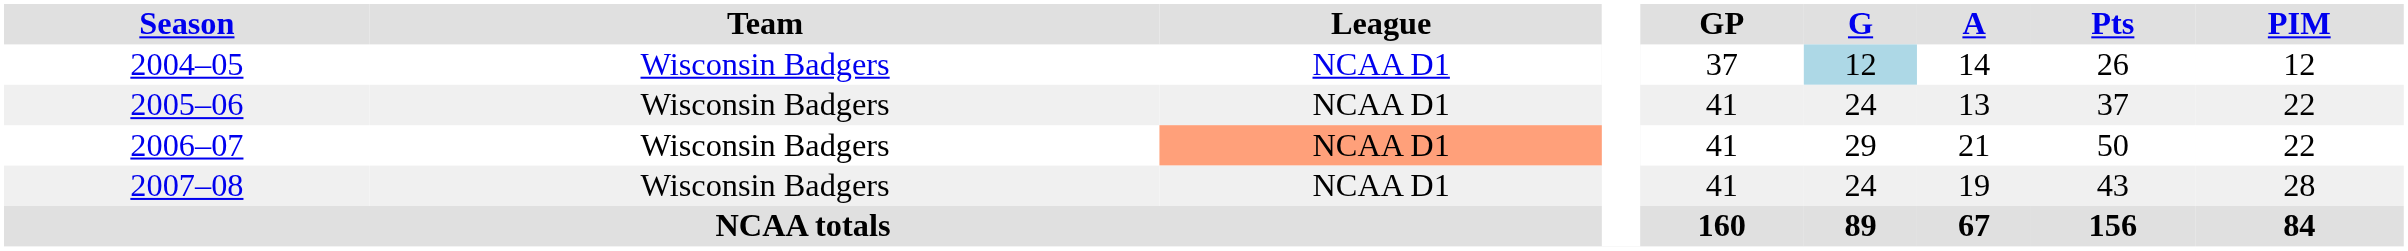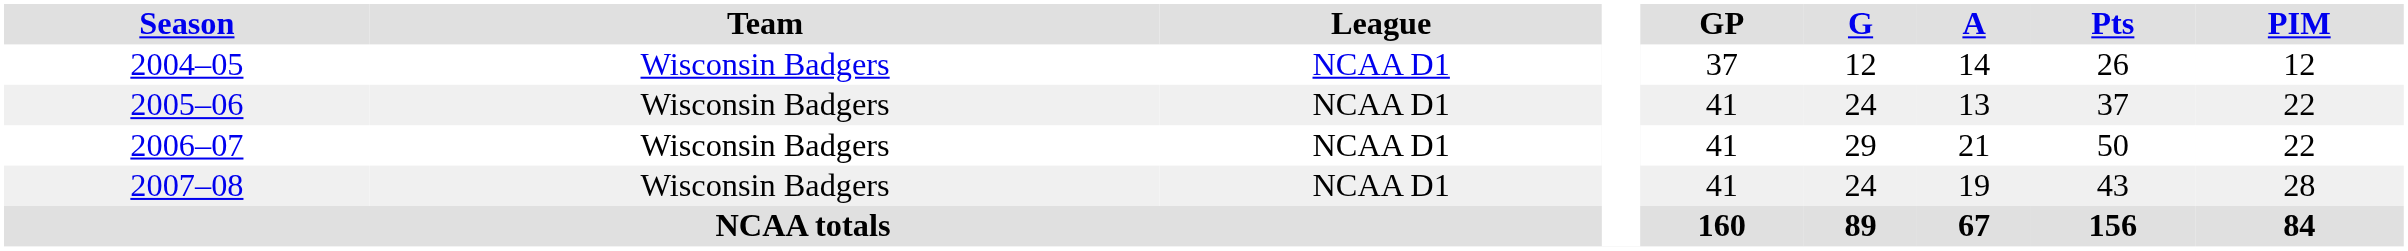2004–05 | G: lightblue background -> no background
2006–07 | League: lightsalmon background -> no background
